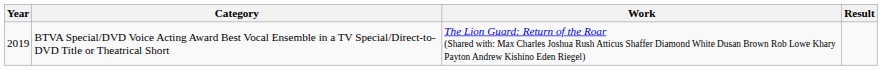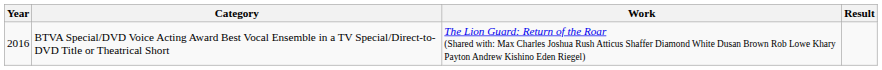row 2 | Year: 2019 -> 2016
